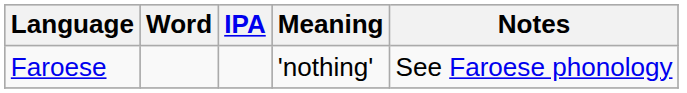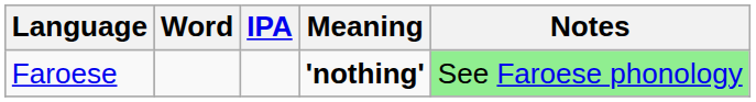Faroese | Meaning: normal -> bold
Faroese | Notes: no background -> lightgreen background
